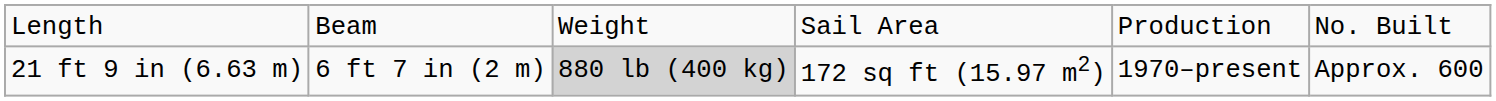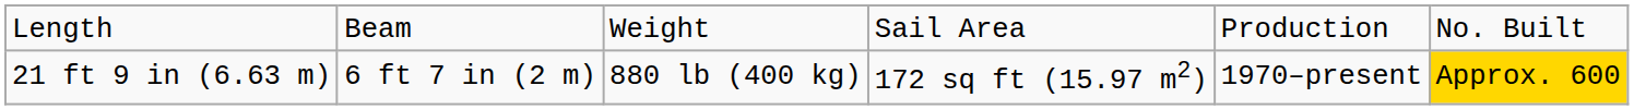21 ft 9 in (6.63 m) | column 3: lightgrey background -> no background
21 ft 9 in (6.63 m) | column 6: no background -> gold background
